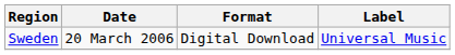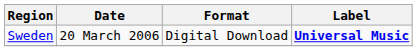Sweden | Label: normal -> bold
